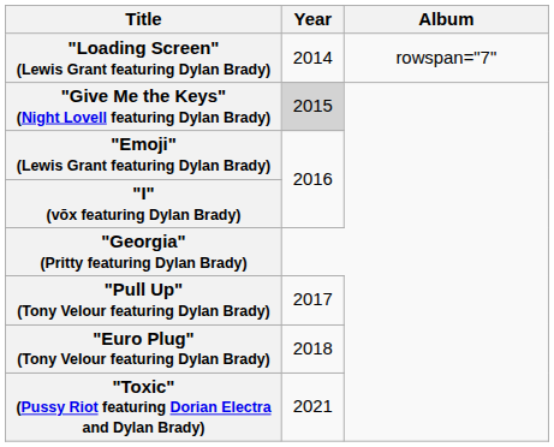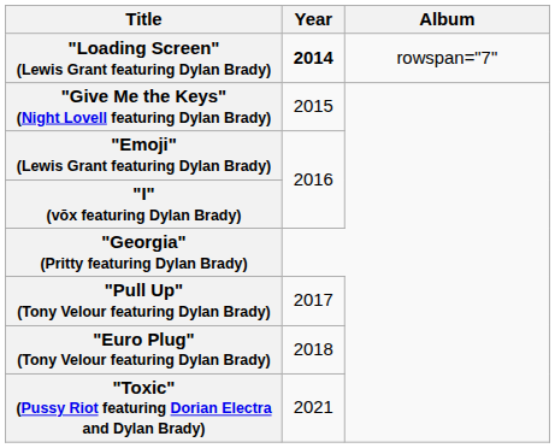"Loading Screen" (Lewis Grant featuring Dylan Brady) | Year: normal -> bold
"Give Me the Keys" (Night Lovell featuring Dylan Brady) | Year: lightgrey background -> no background
